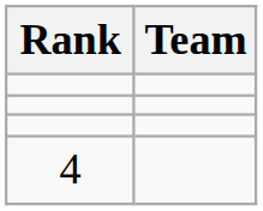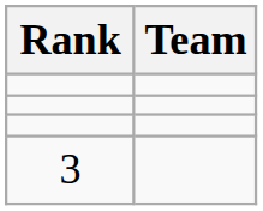row 5 | Rank: 4 -> 3
